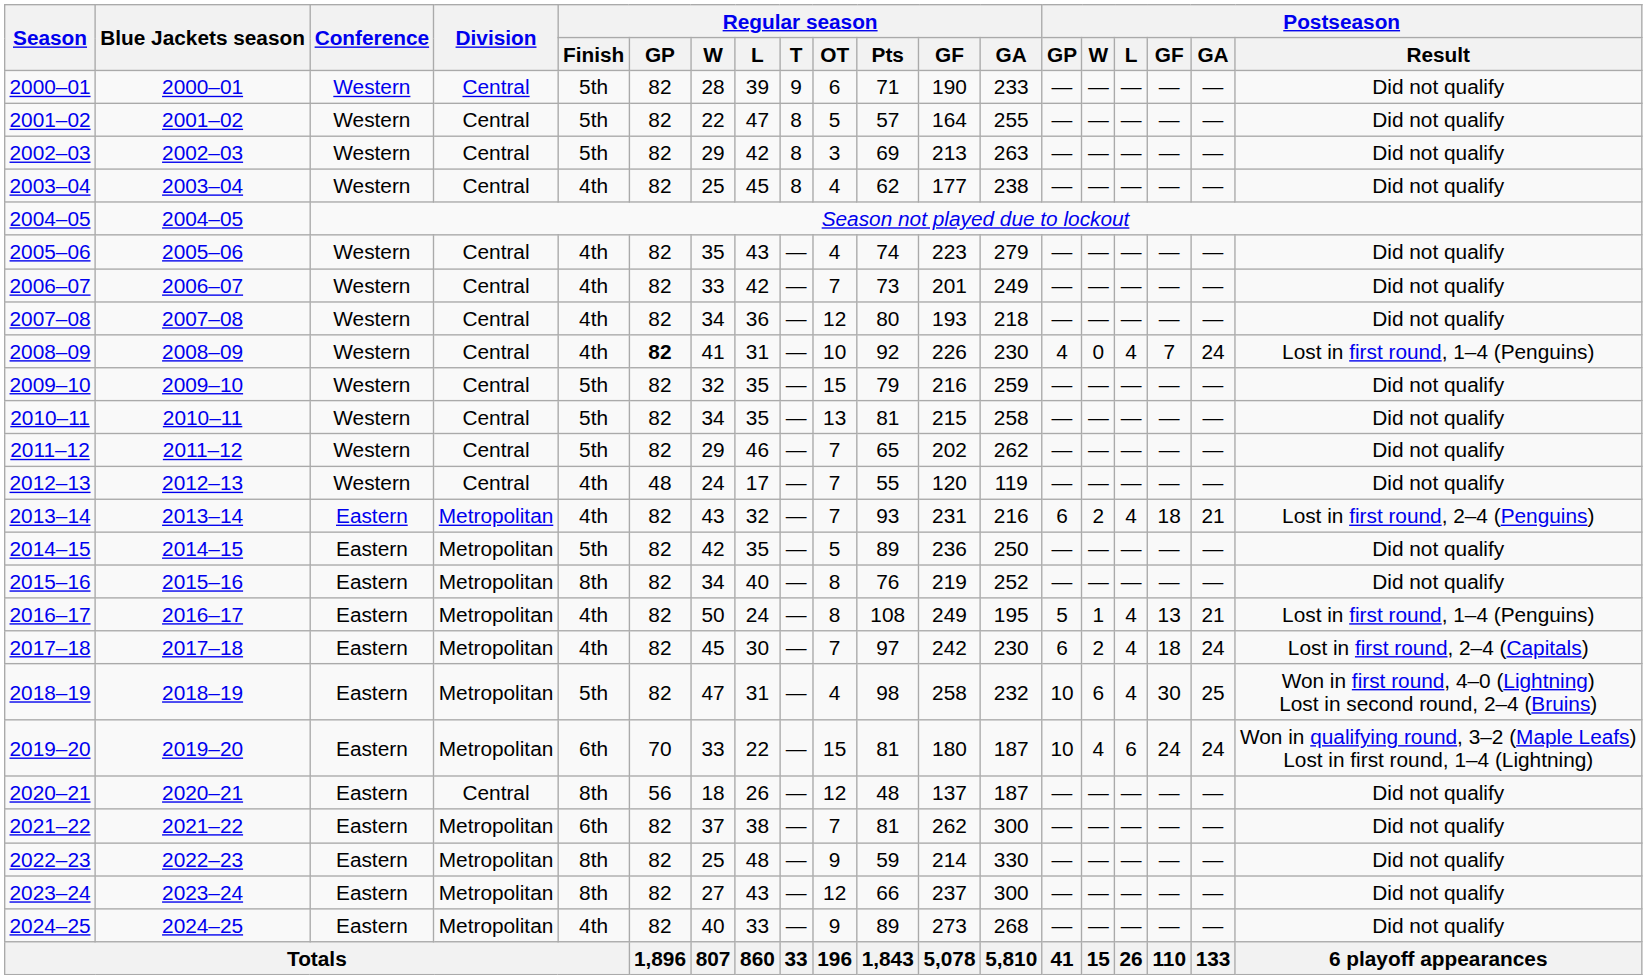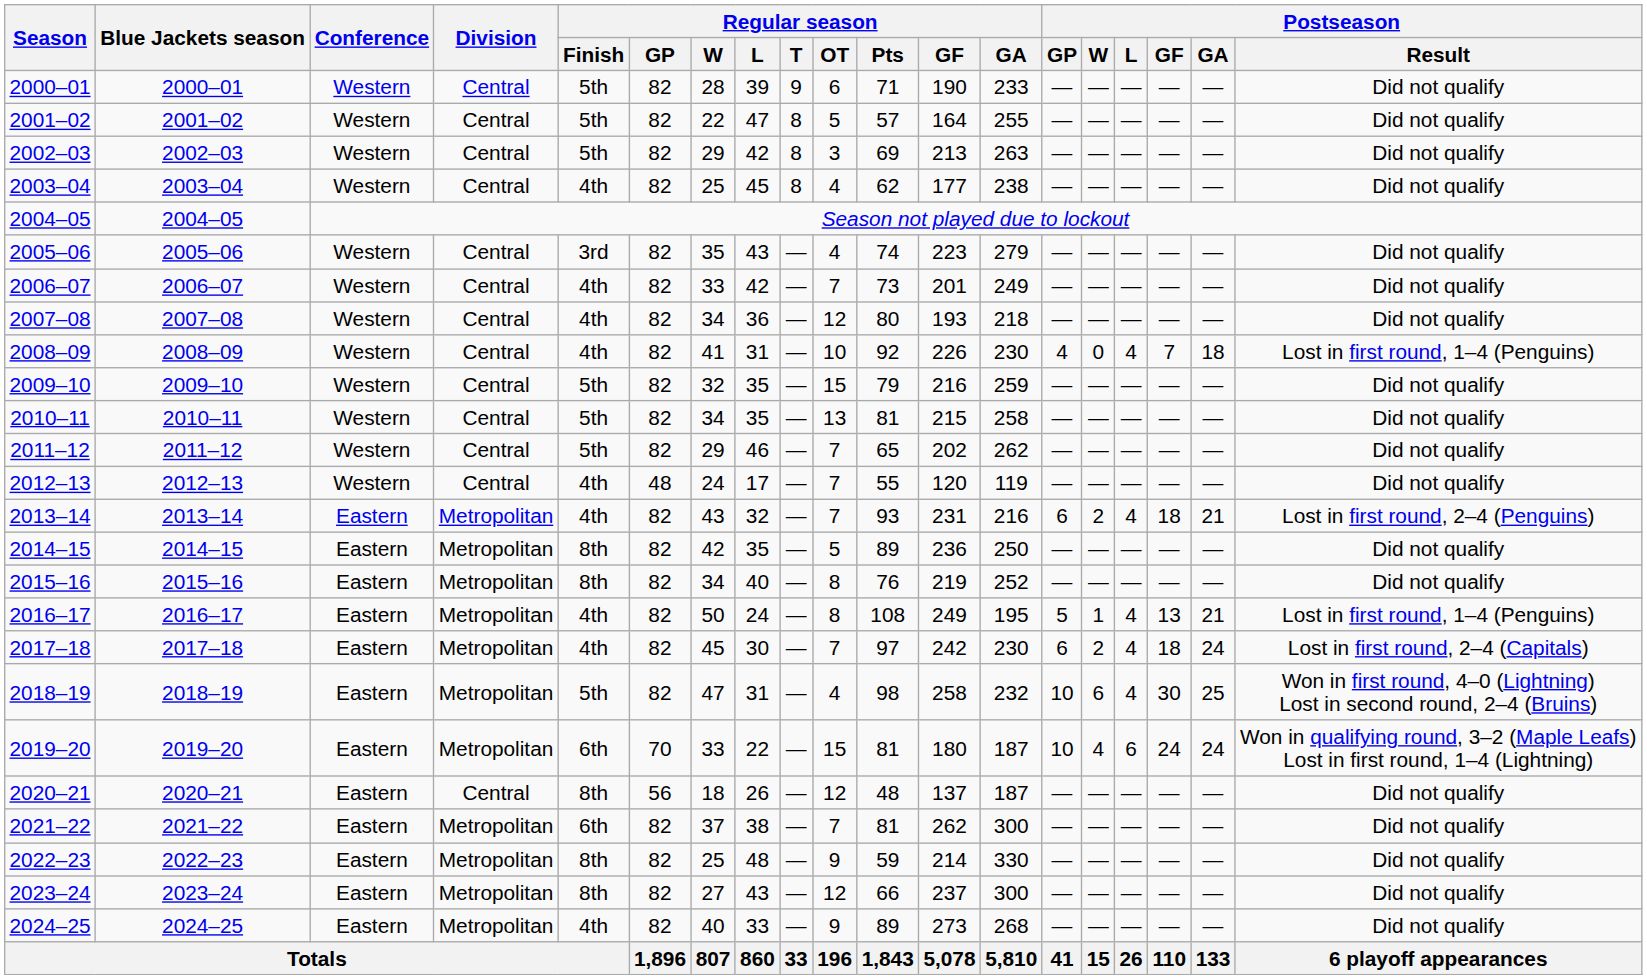row 8 | Regular season / Finish: 4th -> 3rd
row 11 | Regular season / GP: bold -> normal
row 11 | Postseason / GA: 24 -> 18
row 17 | Regular season / Finish: 5th -> 8th
